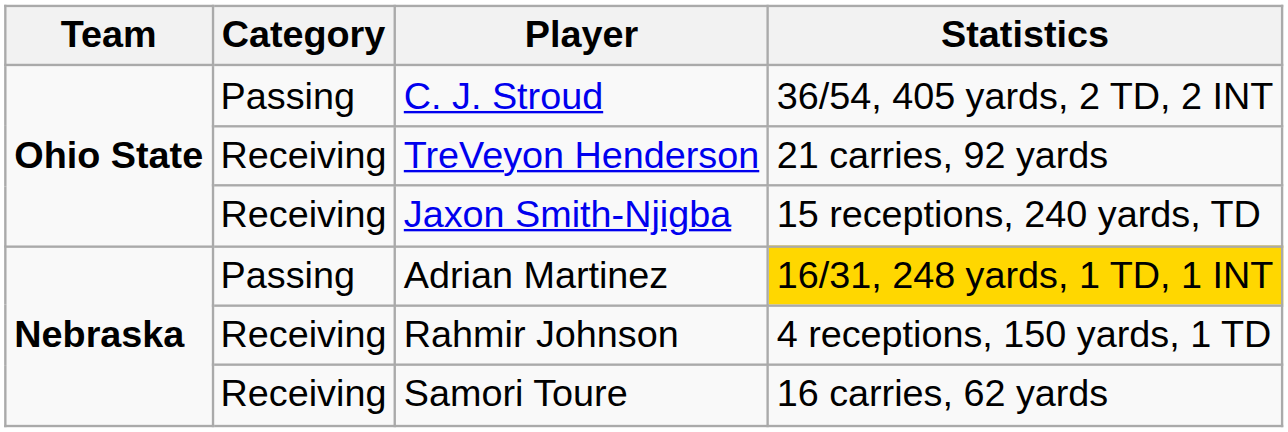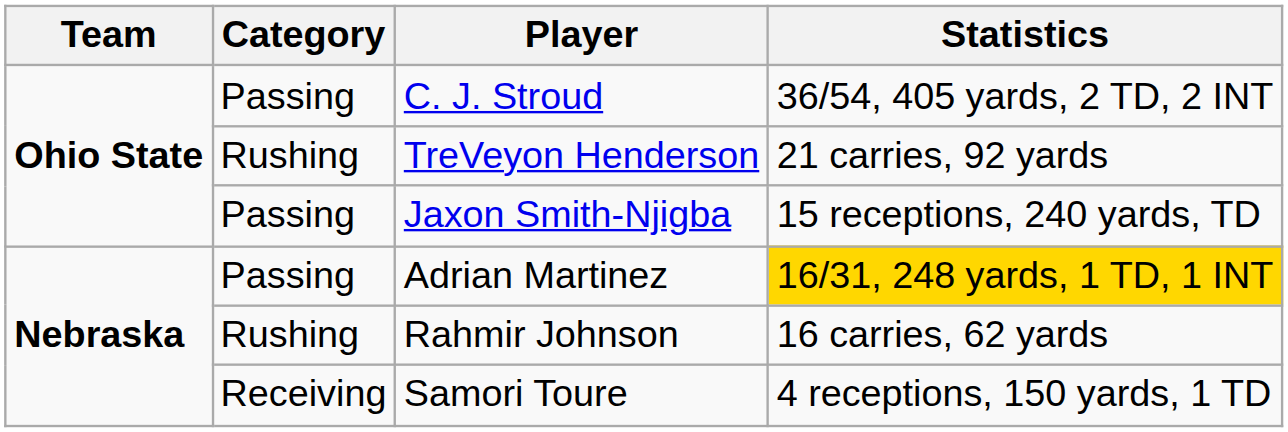TreVeyon Henderson | Category: Receiving -> Rushing
Jaxon Smith-Njigba | Category: Receiving -> Passing
Rahmir Johnson | Category: Receiving -> Rushing
Rahmir Johnson | Statistics: 4 receptions, 150 yards, 1 TD -> 16 carries, 62 yards
Samori Toure | Statistics: 16 carries, 62 yards -> 4 receptions, 150 yards, 1 TD
